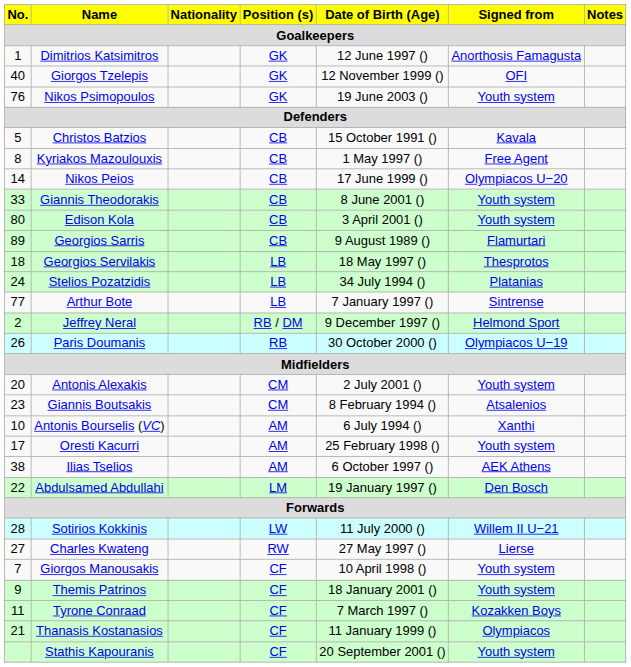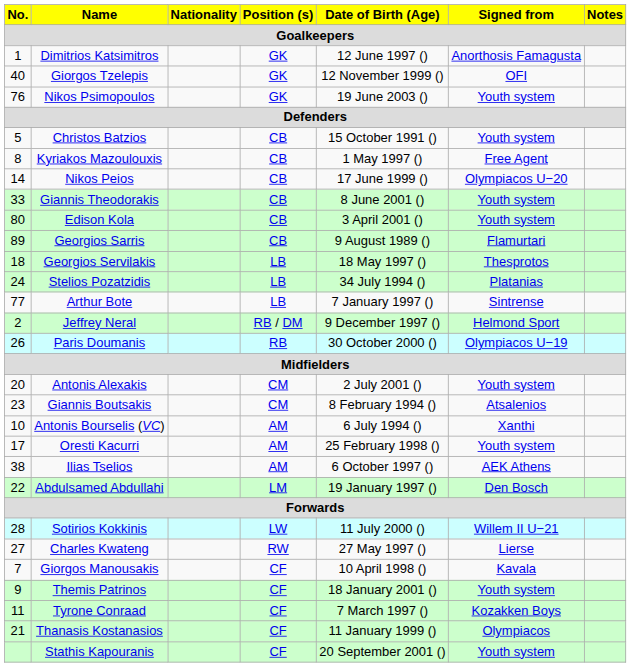Christos Batzios | Signed from: Kavala -> Youth system
Giorgos Manousakis | Signed from: Youth system -> Kavala
